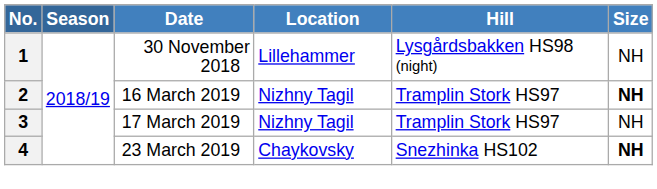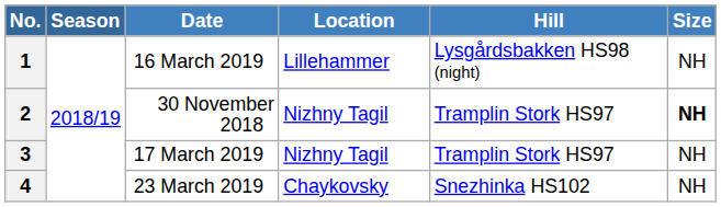1 | Date: 30 November 2018 -> 16 March 2019
2 | Date: 16 March 2019 -> 30 November 2018
4 | Size: bold -> normal
